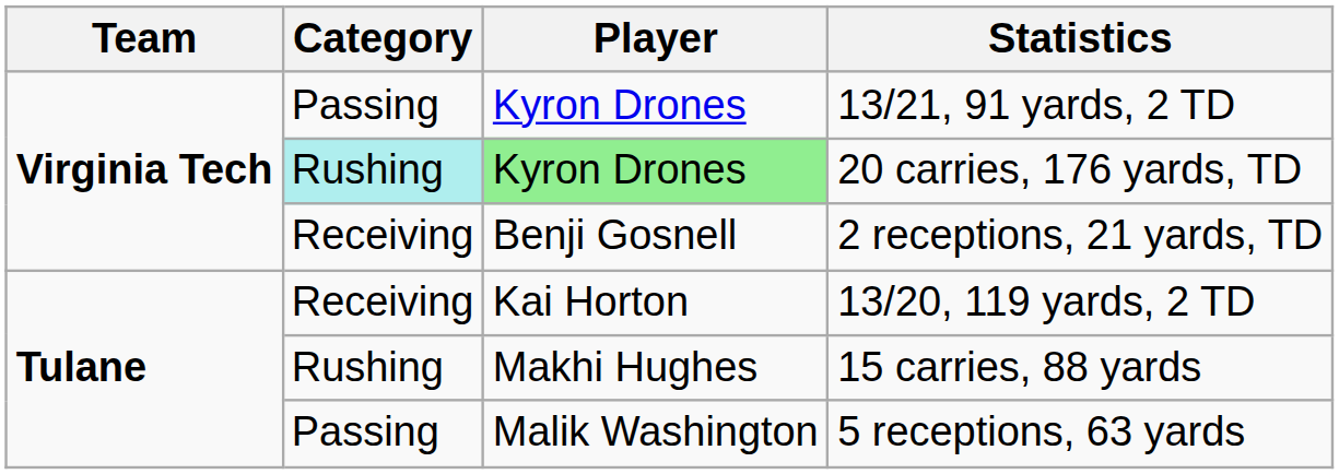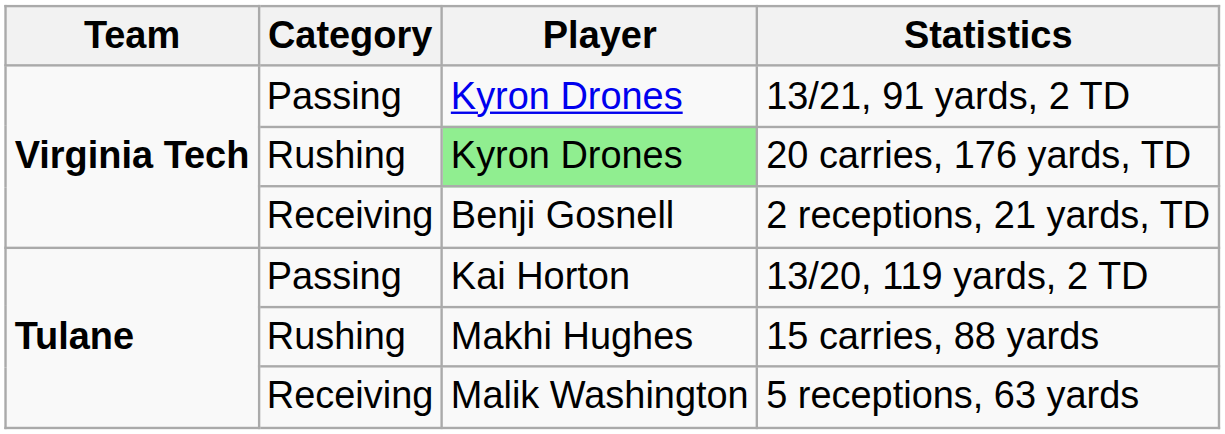20 carries, 176 yards, TD | Category: paleturquoise background -> no background
13/20, 119 yards, 2 TD | Category: Receiving -> Passing
5 receptions, 63 yards | Category: Passing -> Receiving
